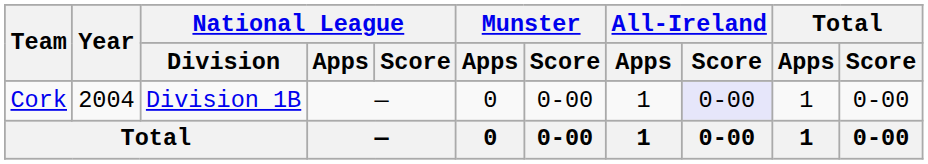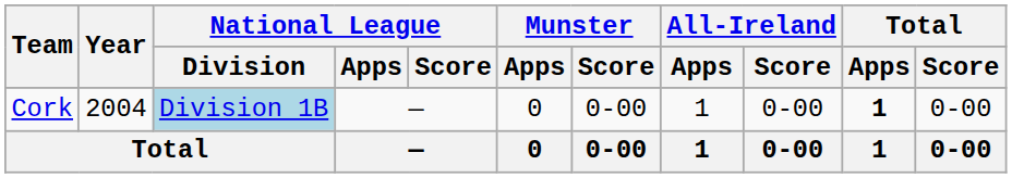Cork | National League / Division: no background -> lightblue background
Cork | All-Ireland / Score: lavender background -> no background
Cork | Total / Apps: normal -> bold
